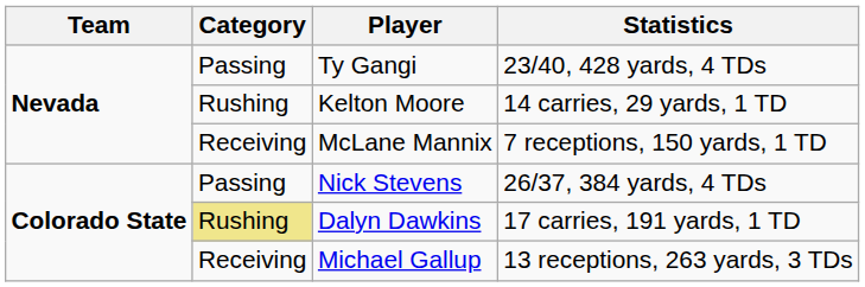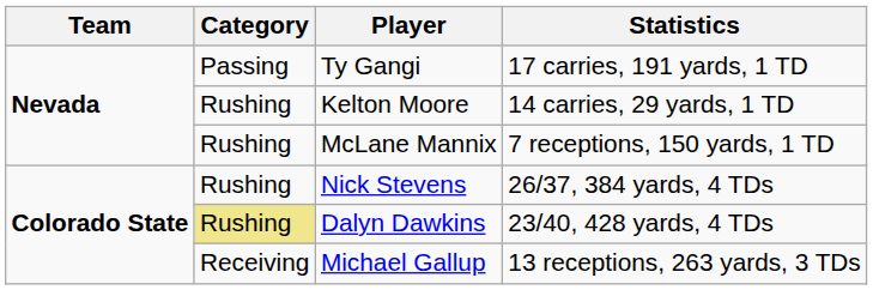Ty Gangi | Statistics: 23/40, 428 yards, 4 TDs -> 17 carries, 191 yards, 1 TD
McLane Mannix | Category: Receiving -> Rushing
Nick Stevens | Category: Passing -> Rushing
Dalyn Dawkins | Statistics: 17 carries, 191 yards, 1 TD -> 23/40, 428 yards, 4 TDs
